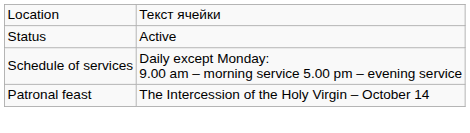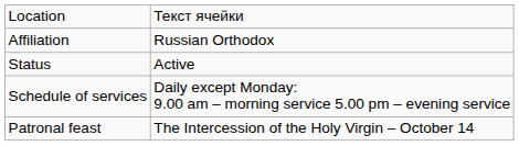+ row: Affiliation | Russian Orthodox
